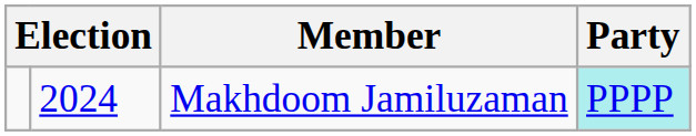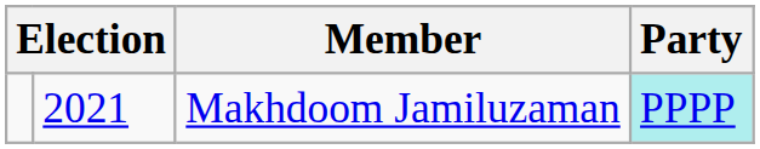Makhdoom Jamiluzaman | column 2: 2024 -> 2021
